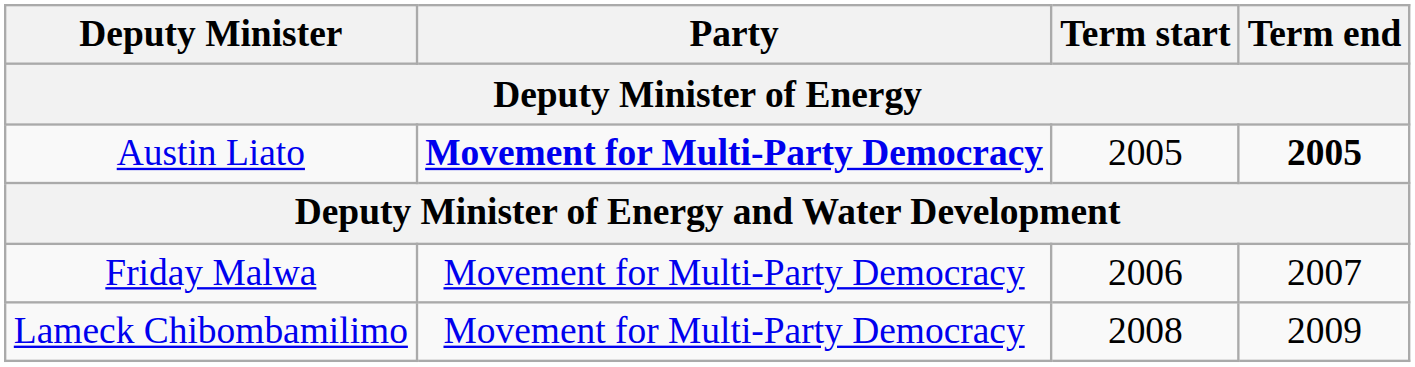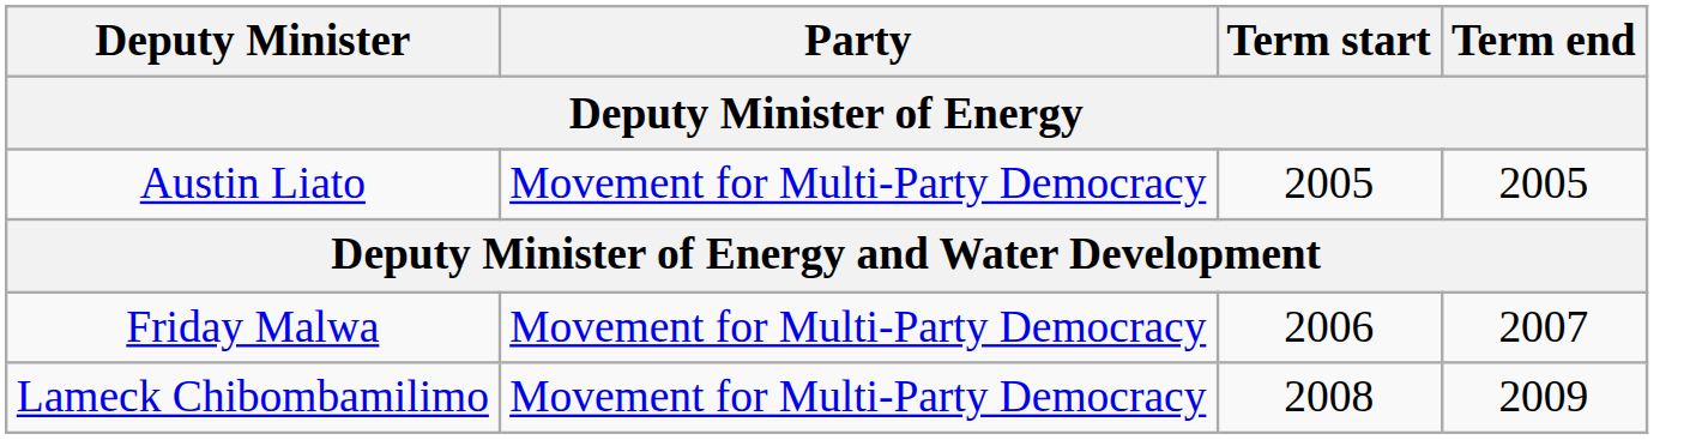Austin Liato | Party: bold -> normal
Austin Liato | Term end: bold -> normal
